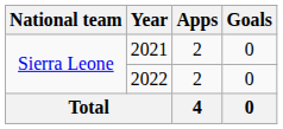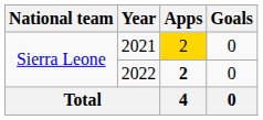2021 | Apps: no background -> gold background
2022 | Apps: normal -> bold
